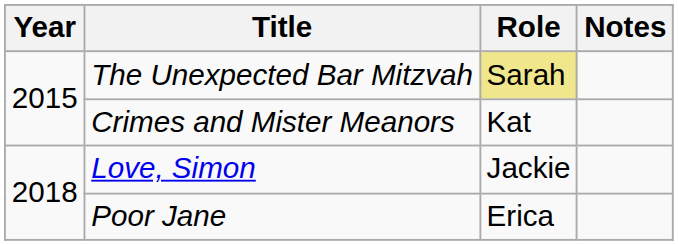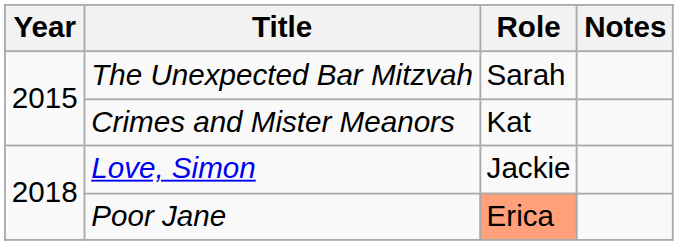The Unexpected Bar Mitzvah | Role: khaki background -> no background
Poor Jane | Role: no background -> lightsalmon background
